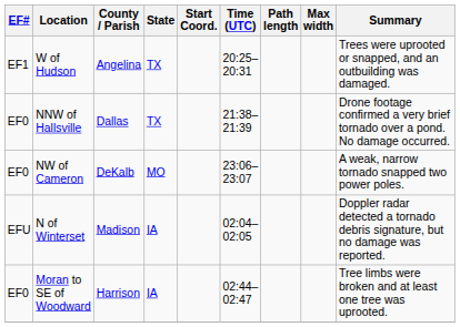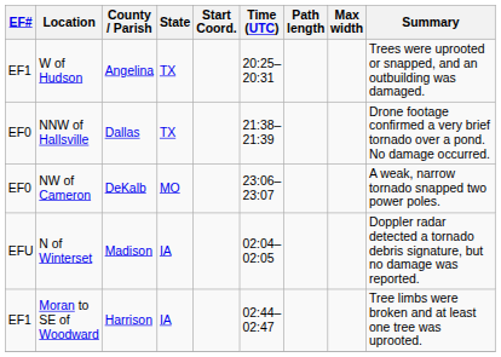Moran to SE of Woodward | EF#: EF0 -> EF1
